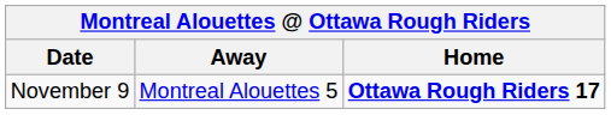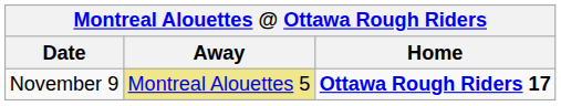November 9 | Away: no background -> khaki background
